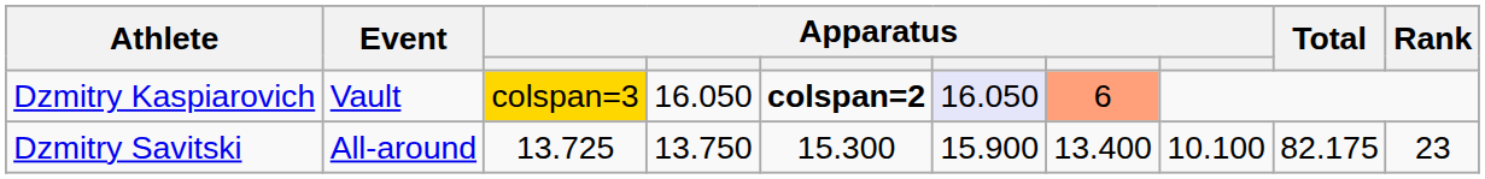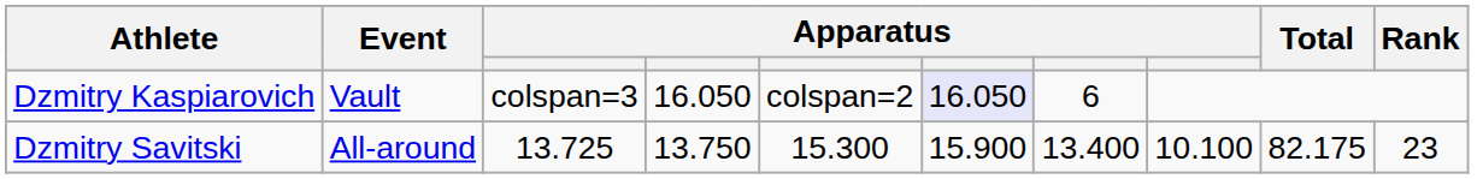Dzmitry Kaspiarovich | column 3: gold background -> no background
Dzmitry Kaspiarovich | column 5: bold -> normal
Dzmitry Kaspiarovich | column 7: lightsalmon background -> no background
